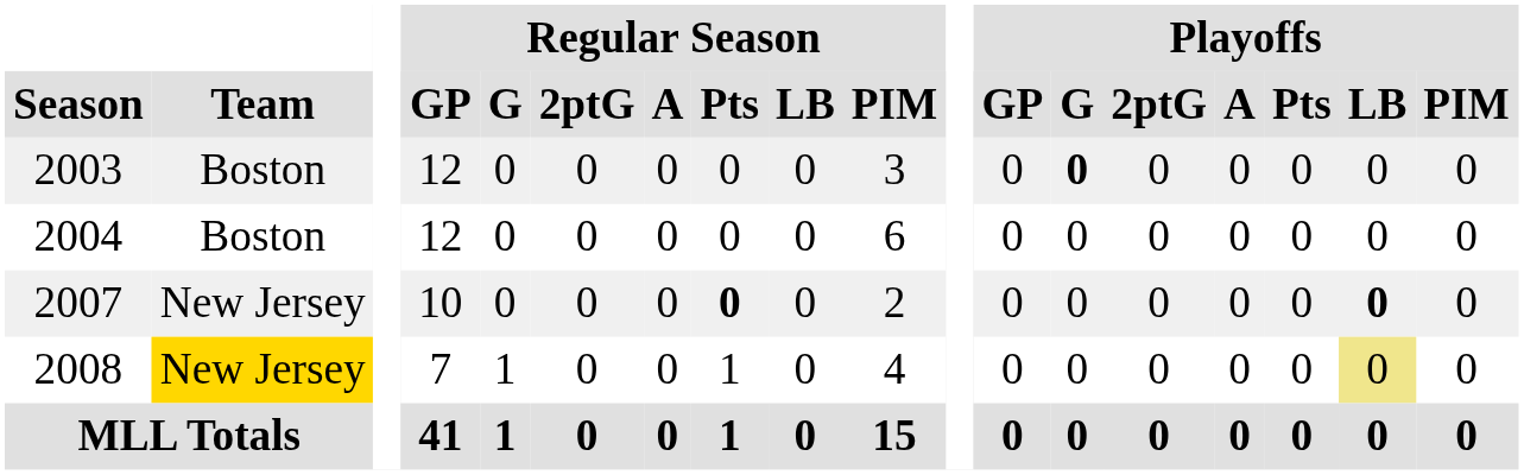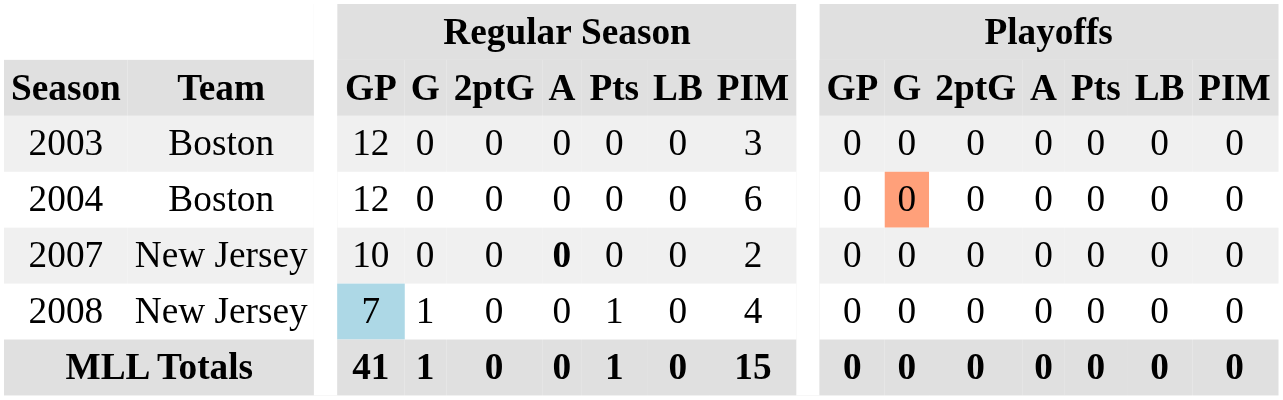2003 | Playoffs / G: bold -> normal
2004 | Playoffs / G: no background -> lightsalmon background
2007 | Regular Season / A: normal -> bold
2007 | Regular Season / Pts: bold -> normal
2007 | Playoffs / LB: bold -> normal
2008 | Team: gold background -> no background
2008 | Regular Season / GP: no background -> lightblue background
2008 | Playoffs / LB: khaki background -> no background
